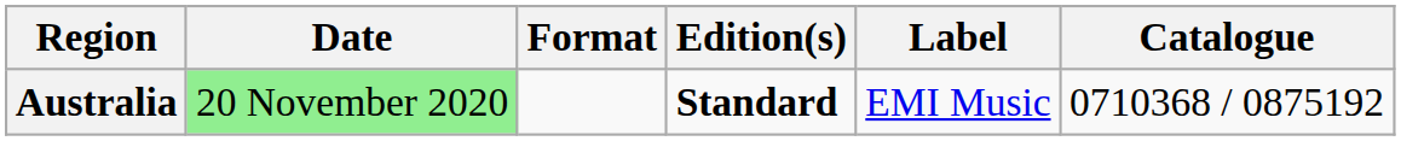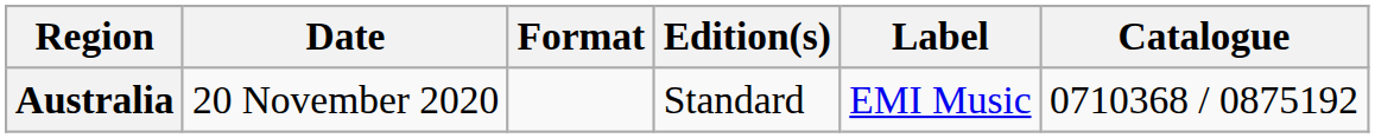Australia | Date: lightgreen background -> no background
Australia | Edition(s): bold -> normal
